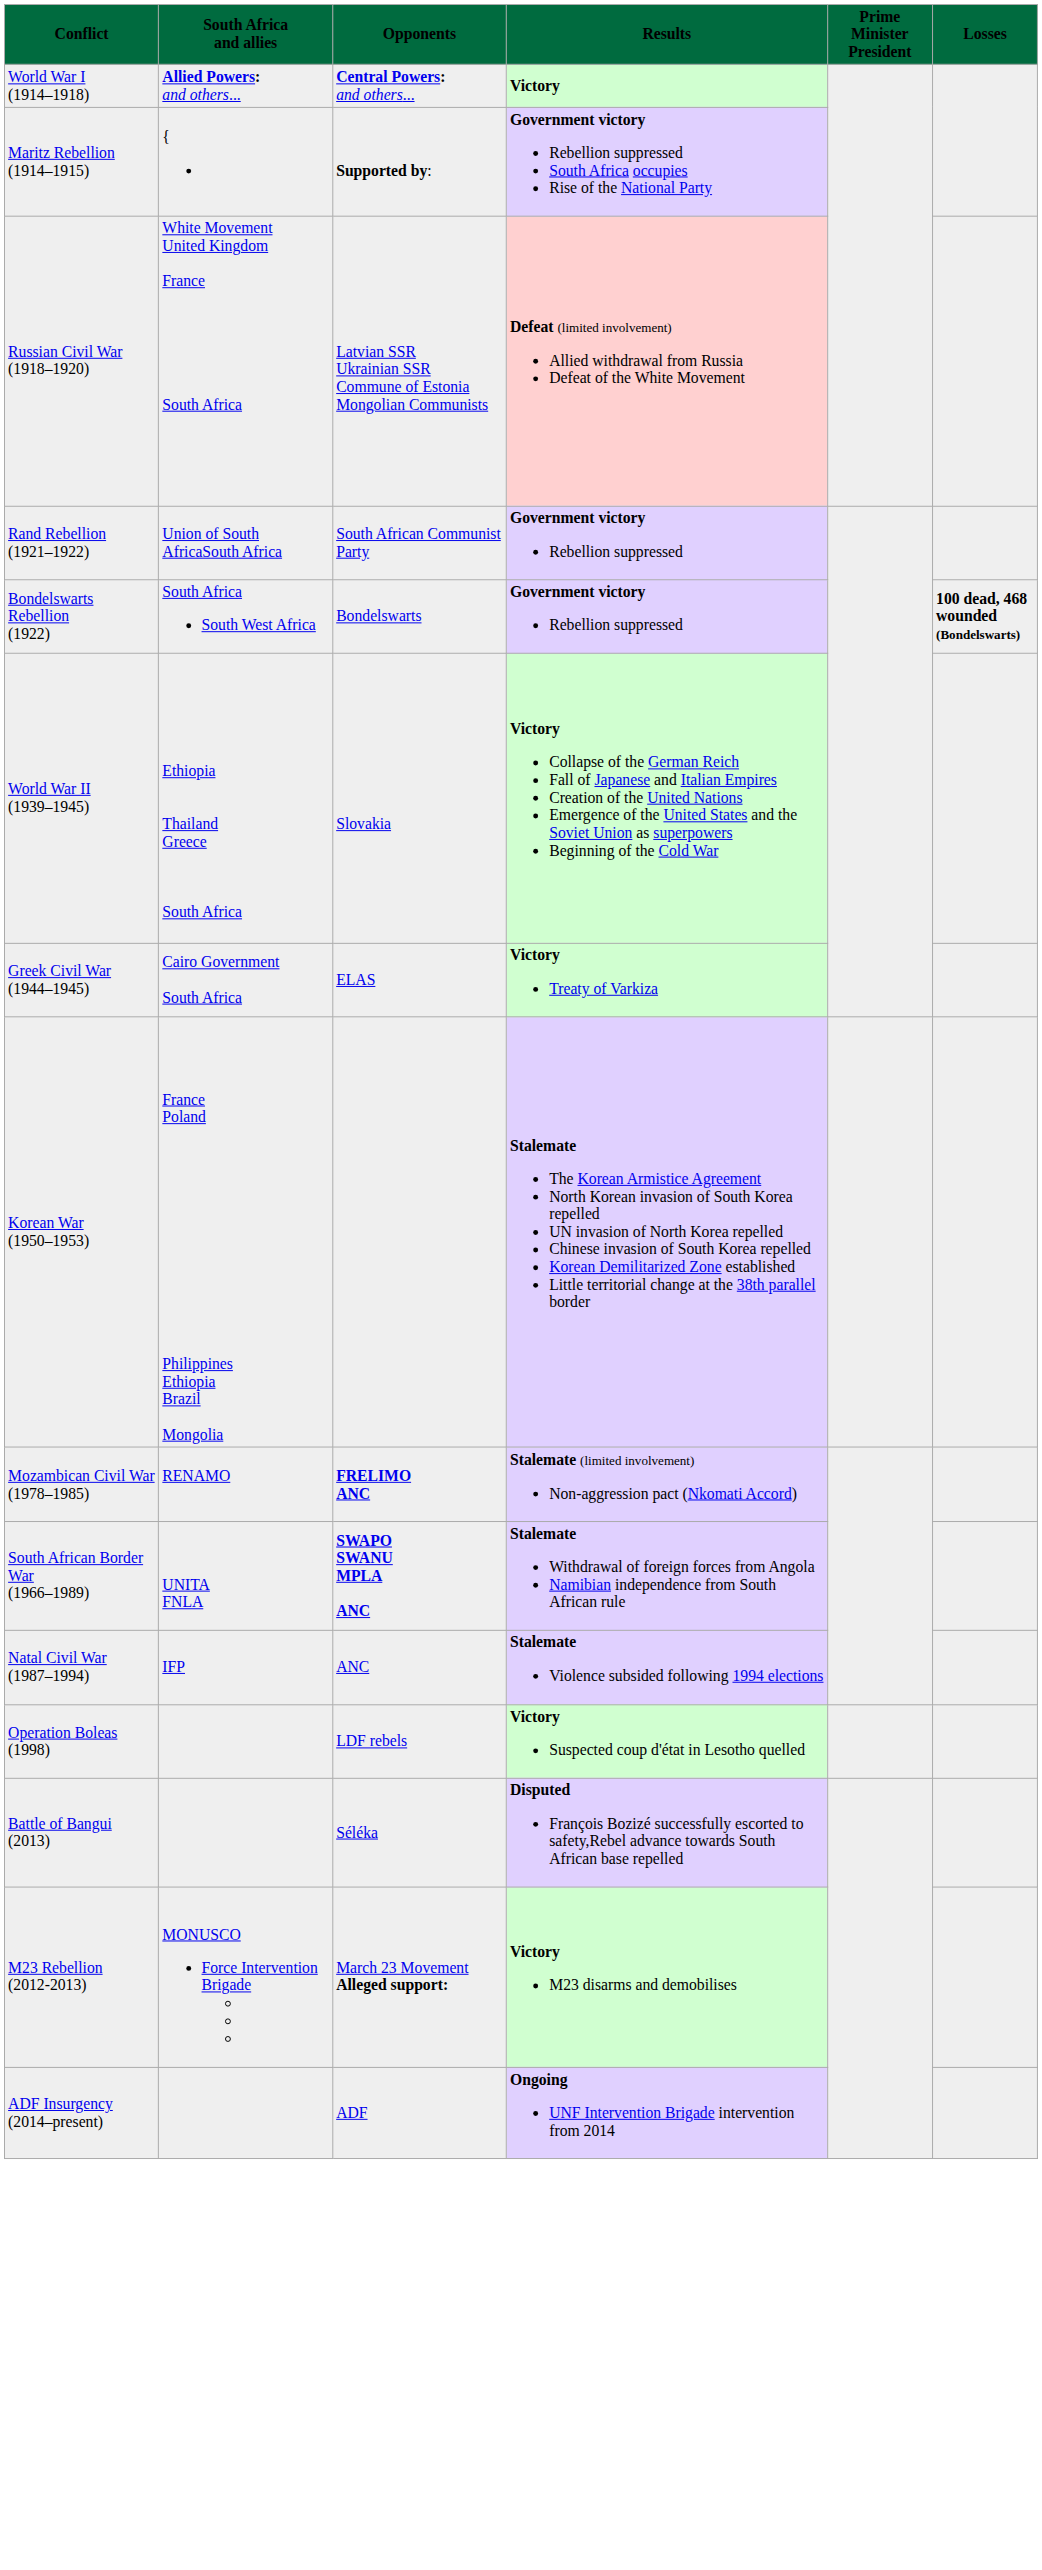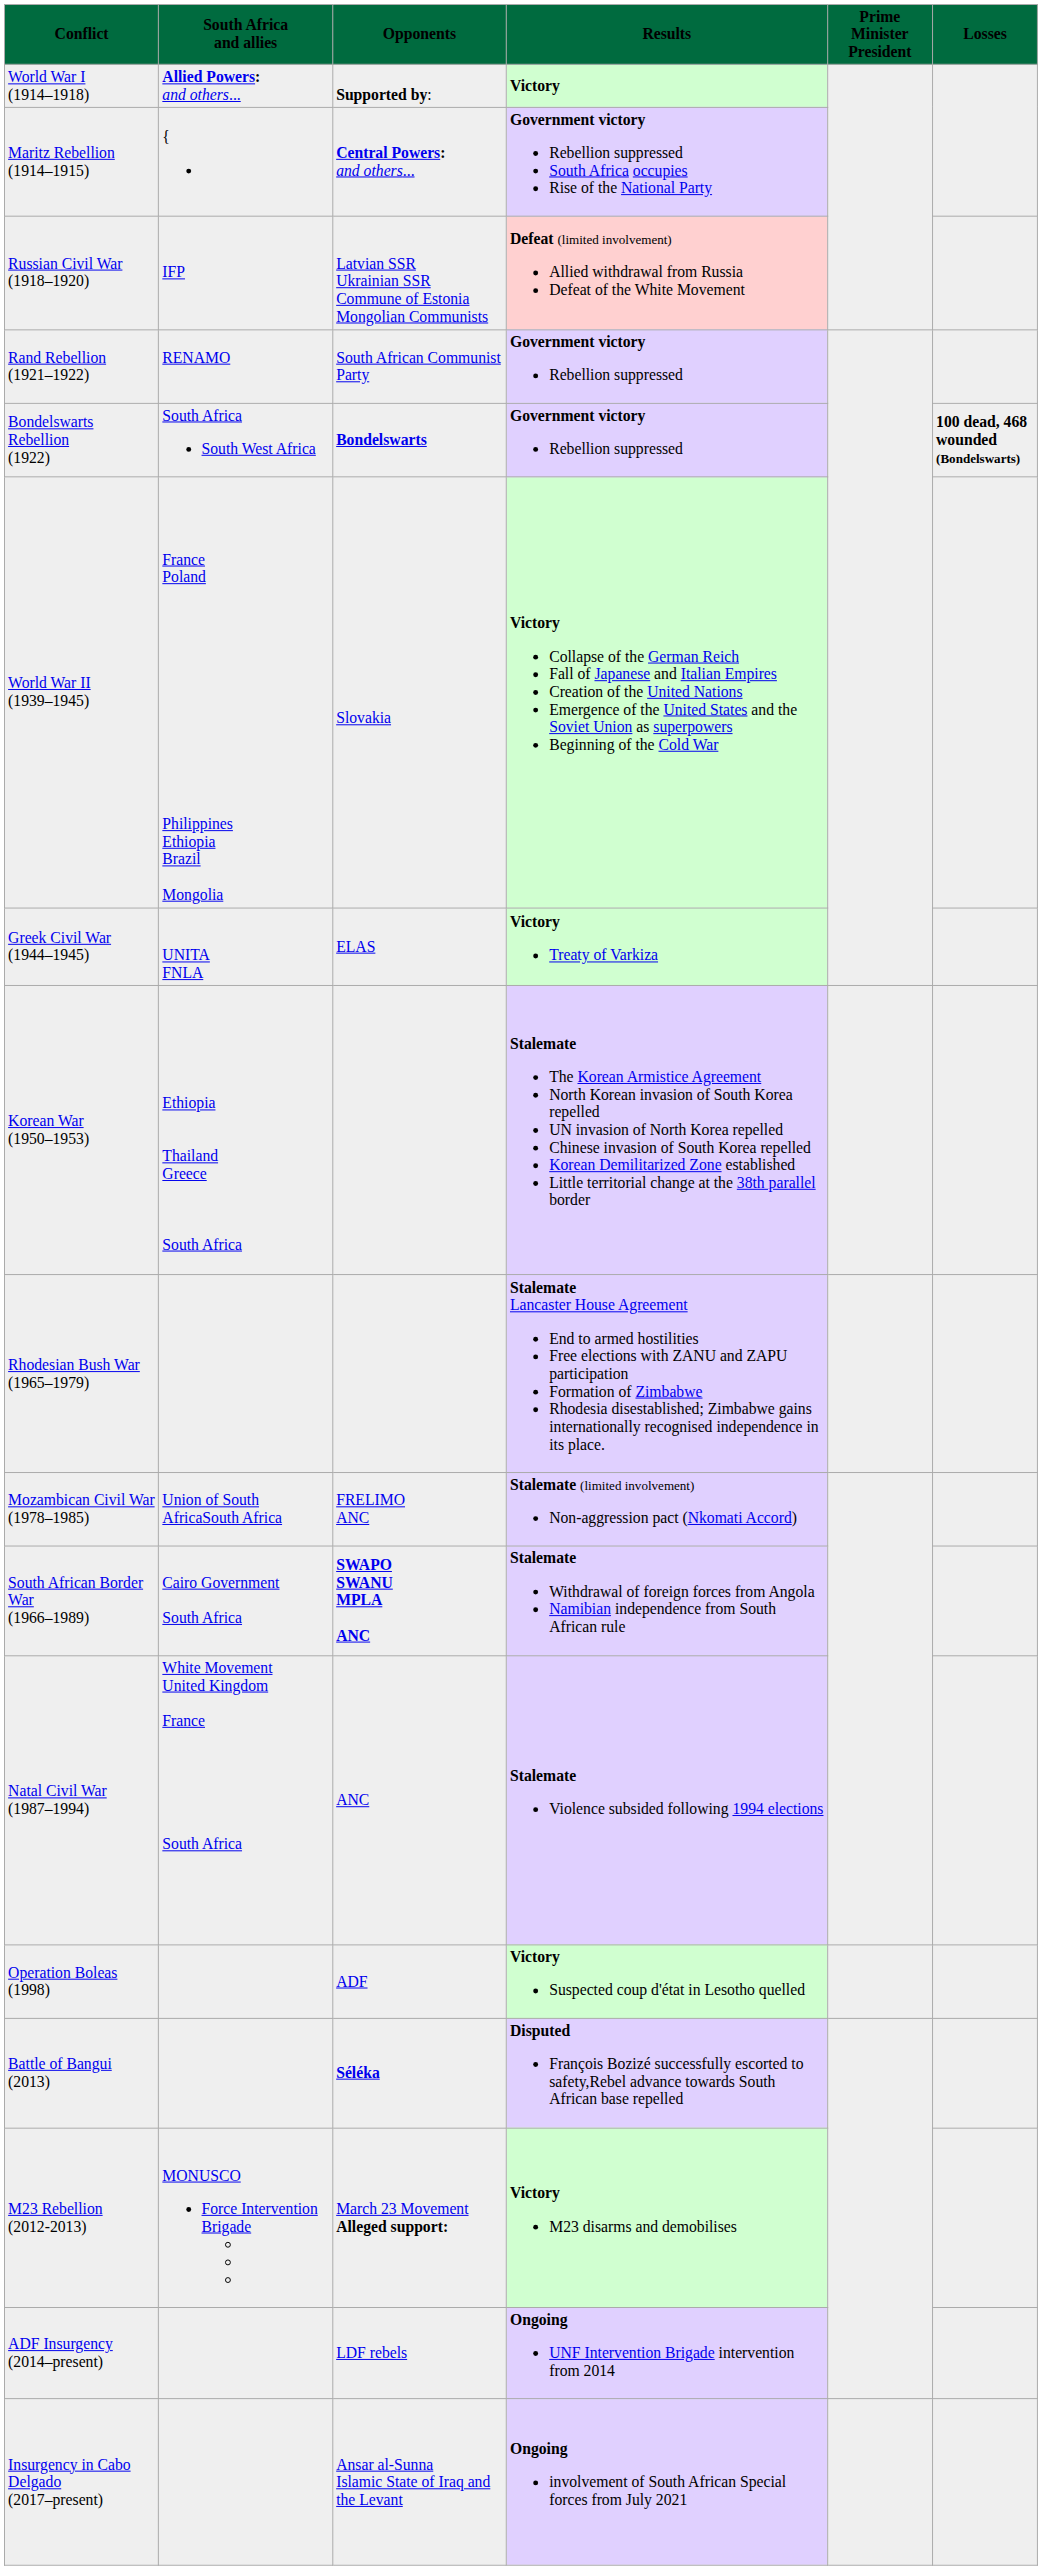World War I (1914–1918) | Opponents: Central Powers: and others... -> Supported by:
Maritz Rebellion (1914–1915) | Opponents: Supported by: -> Central Powers: and others...
Russian Civil War (1918–1920) | South Africa and allies: White Movement United Kingdom France South Africa -> IFP
Rand Rebellion (1921–1922) | South Africa and allies: Union of South AfricaSouth Africa -> RENAMO
Bondelswarts Rebellion (1922) | Opponents: normal -> bold
World War II (1939–1945) | South Africa and allies: Ethiopia Thailand Greece South Africa -> France Poland Philippines Ethiopia Brazil Mongolia
Greek Civil War (1944–1945) | South Africa and allies: Cairo Government South Africa -> UNITA FNLA
Korean War (1950–1953) | South Africa and allies: France Poland Philippines Ethiopia Brazil Mongolia -> Ethiopia Thailand Greece South Africa
+ row: Rhodesian Bush War (1965–1979) | Stalemate Lancaster House Agreement End to armed hostilities Free elections with ZANU and ZAPU participation Formation of Zimbabwe Rhodesia disestablished; Zimbabwe gains internationally recognised independence in its place.
Mozambican Civil War (1978–1985) | South Africa and allies: RENAMO -> Union of South AfricaSouth Africa
Mozambican Civil War (1978–1985) | Opponents: bold -> normal
South African Border War (1966–1989) | South Africa and allies: UNITA FNLA -> Cairo Government South Africa
Natal Civil War (1987–1994) | South Africa and allies: IFP -> White Movement United Kingdom France South Africa
Operation Boleas (1998) | Opponents: LDF rebels -> ADF
Battle of Bangui (2013) | Opponents: normal -> bold
ADF Insurgency (2014–present) | Opponents: ADF -> LDF rebels
+ row: Insurgency in Cabo Delgado (2017–present) | Ansar al-Sunna Islamic State of Iraq and the Levant | Ongoing involvement of South African Special forces from July 2021
